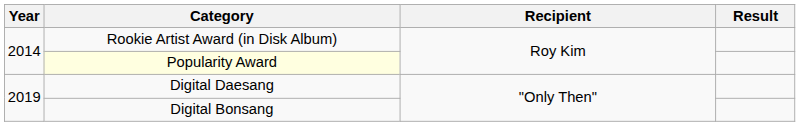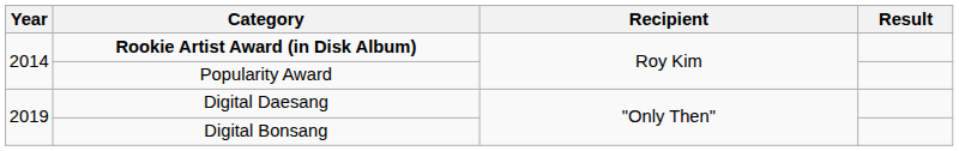Rookie Artist Award (in Disk Album) | Category: normal -> bold
Popularity Award | Category: lightyellow background -> no background
